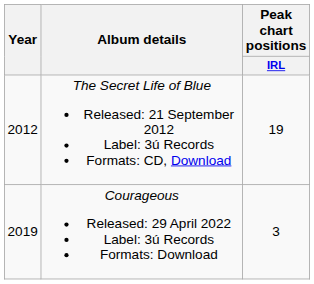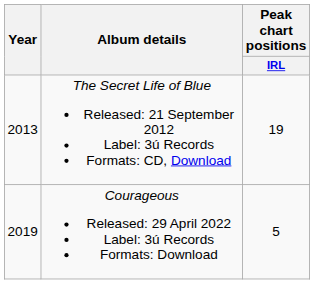row 3 | Year: 2012 -> 2013
row 4 | Peak chart positions / IRL: 3 -> 5
